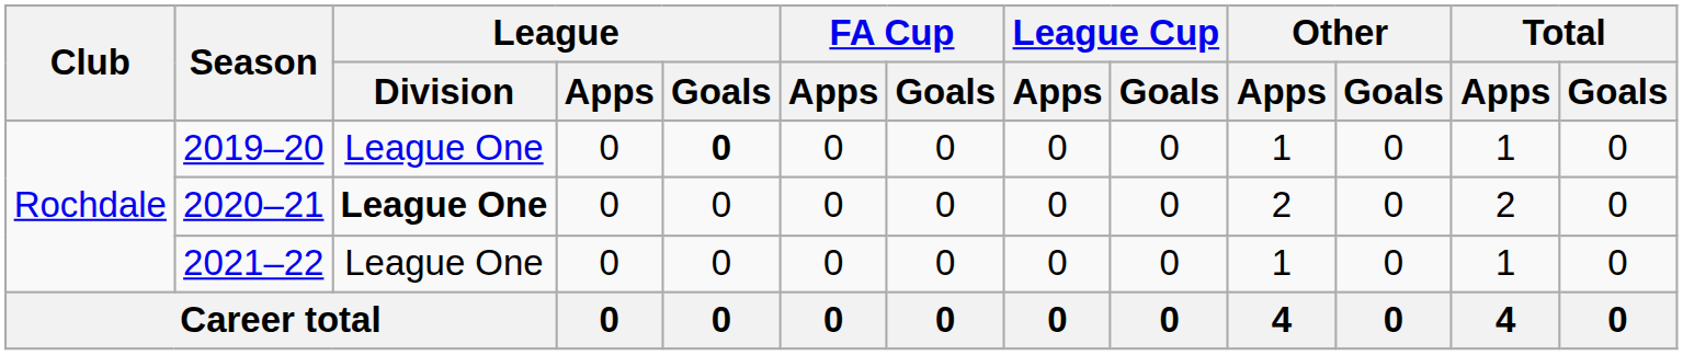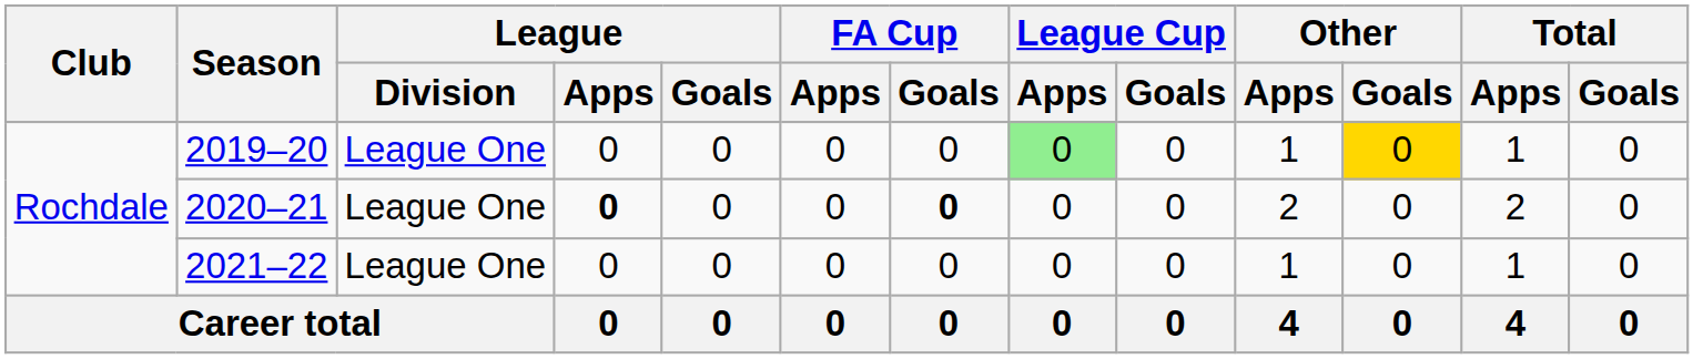2019–20 | League / Goals: bold -> normal
2019–20 | League Cup / Apps: no background -> lightgreen background
2019–20 | Other / Goals: no background -> gold background
2020–21 | League / Division: bold -> normal
2020–21 | League / Apps: normal -> bold
2020–21 | FA Cup / Goals: normal -> bold
